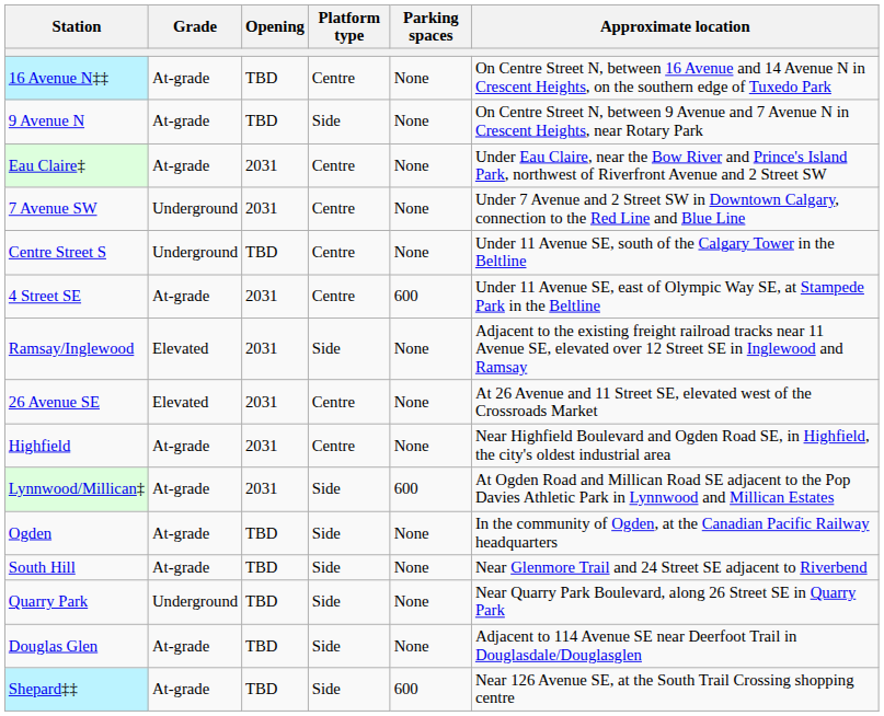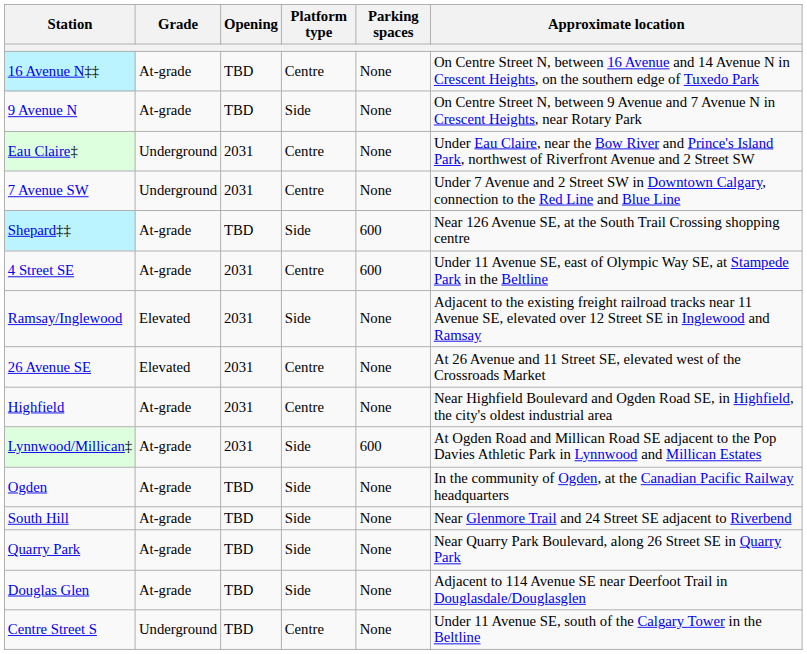Eau Claire‡ | Grade: At-grade -> Underground
rows swapped: Centre Street S <-> Shepard‡‡
Quarry Park | Grade: Underground -> At-grade
